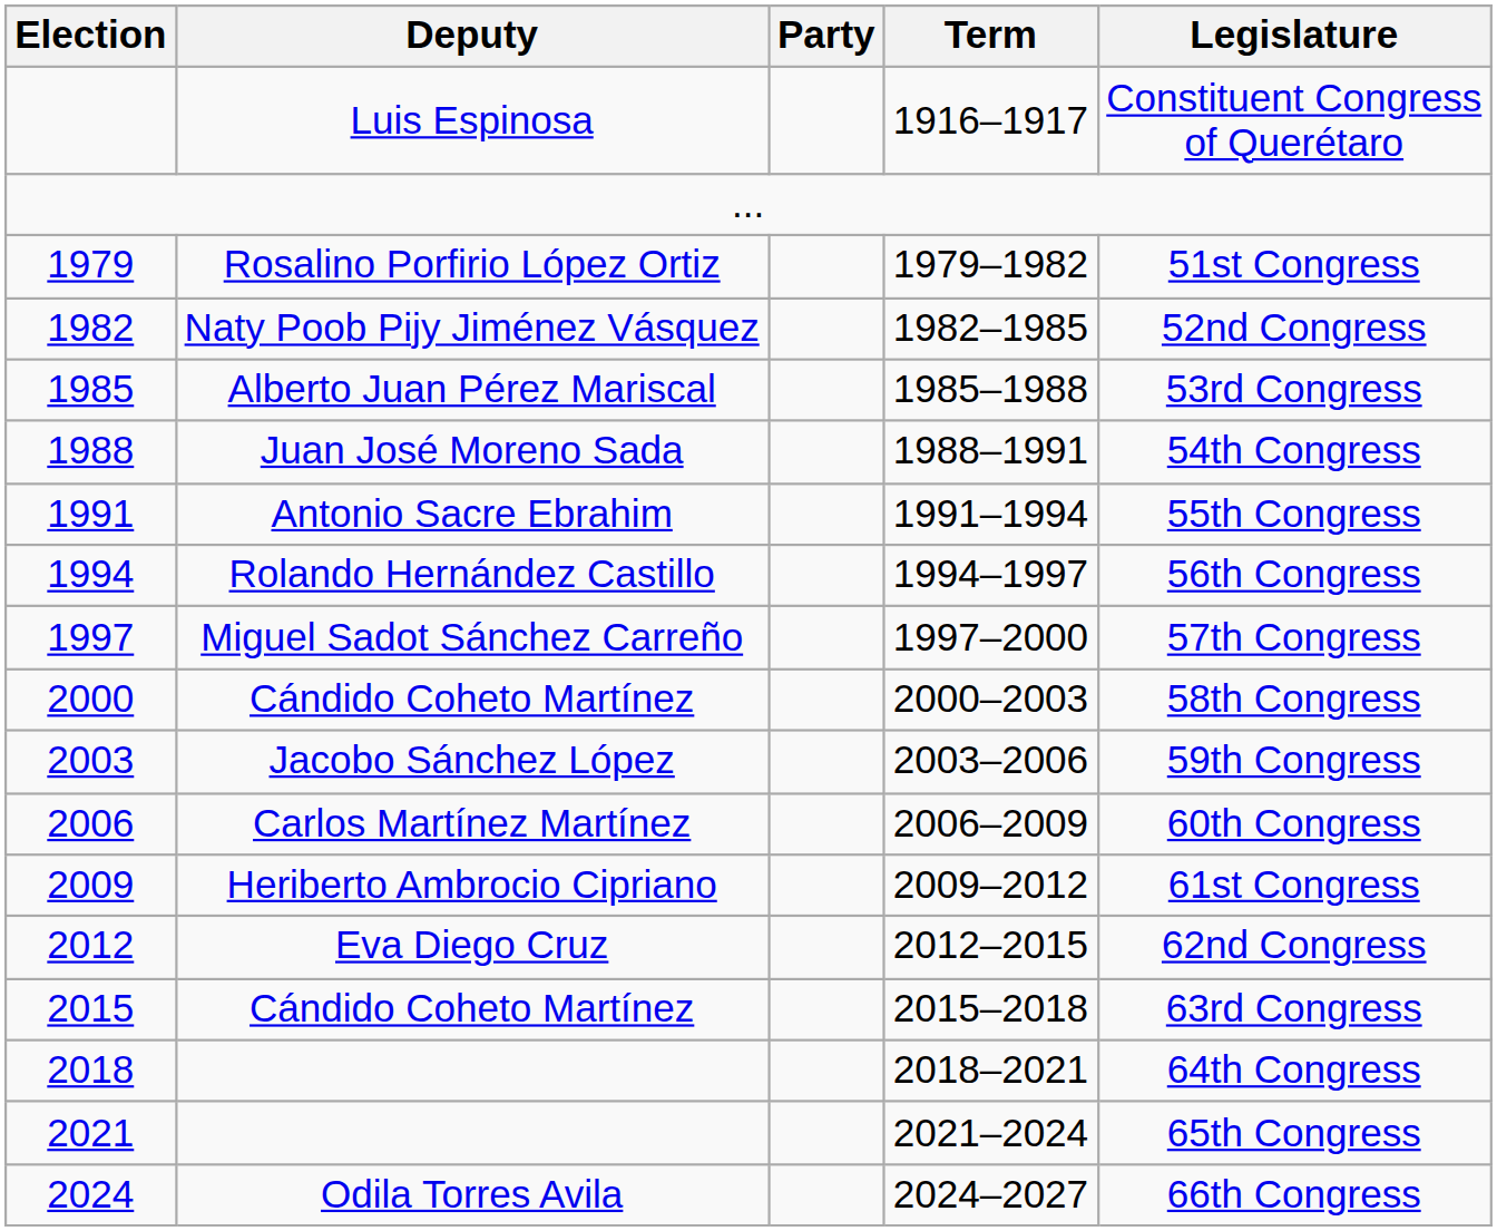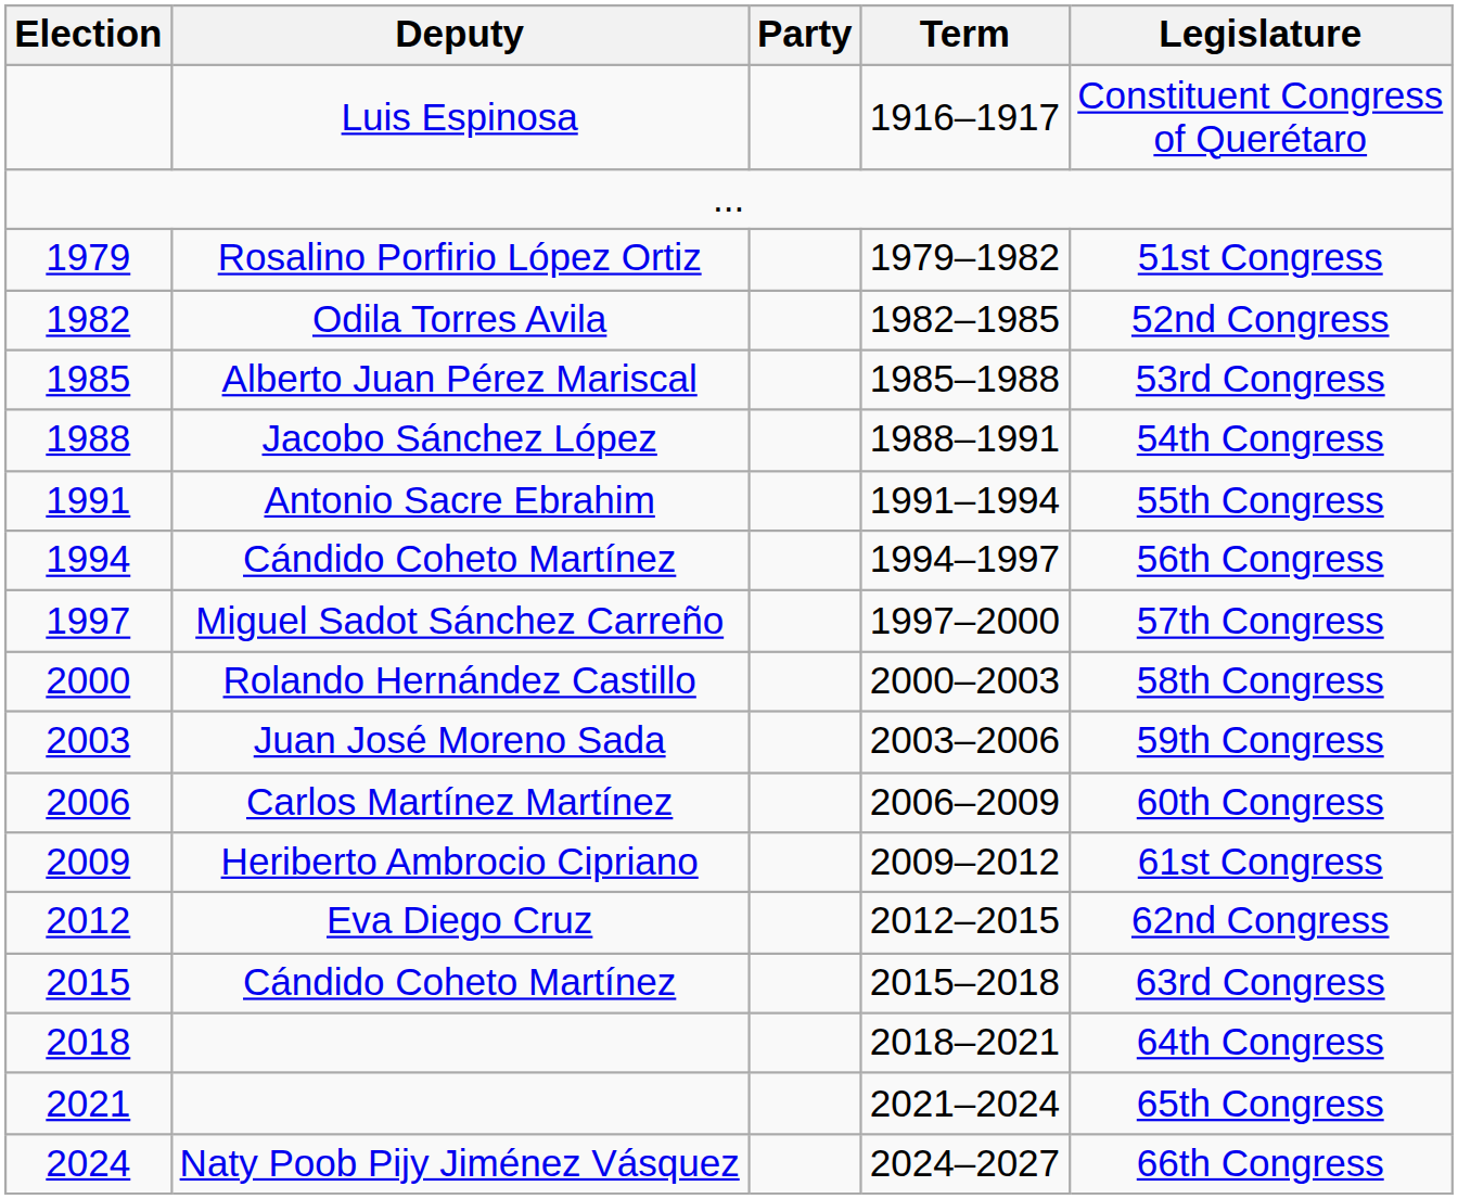1982 | Deputy: Naty Poob Pijy Jiménez Vásquez -> Odila Torres Avila
1988 | Deputy: Juan José Moreno Sada -> Jacobo Sánchez López
1994 | Deputy: Rolando Hernández Castillo -> Cándido Coheto Martínez
2000 | Deputy: Cándido Coheto Martínez -> Rolando Hernández Castillo
2003 | Deputy: Jacobo Sánchez López -> Juan José Moreno Sada
2024 | Deputy: Odila Torres Avila -> Naty Poob Pijy Jiménez Vásquez
